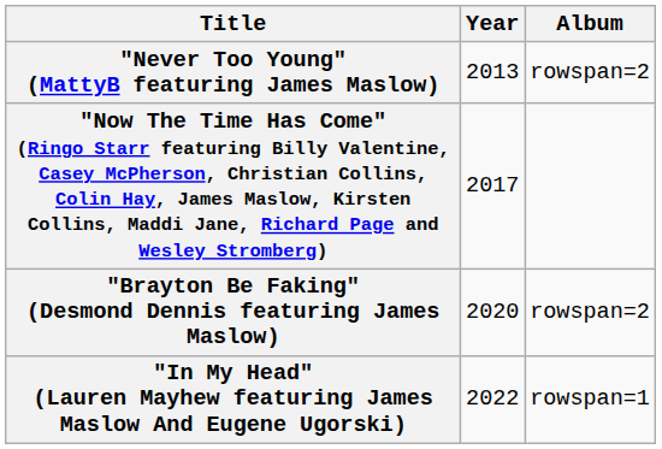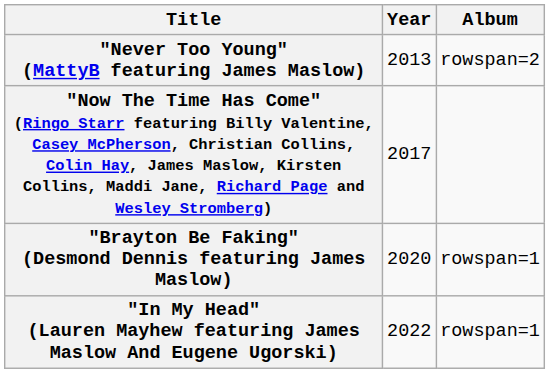"Brayton Be Faking" (Desmond Dennis featuring James Maslow) | Album: rowspan=2 -> rowspan=1
